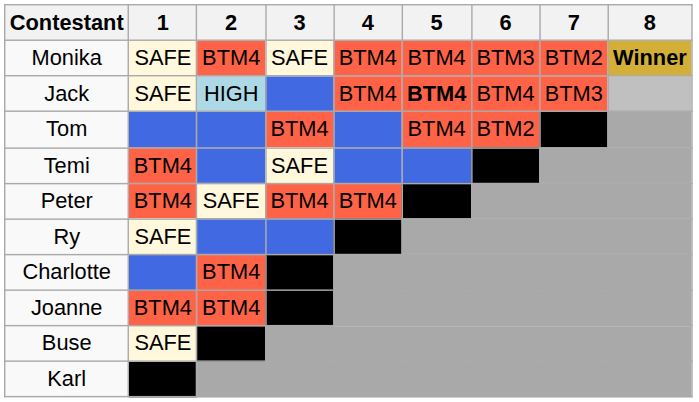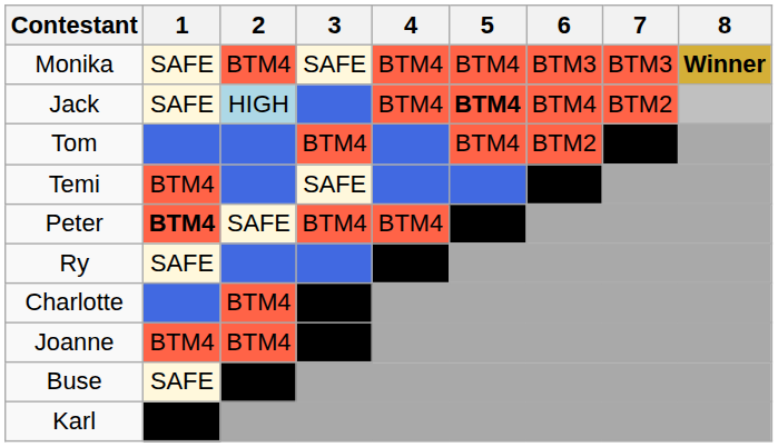Monika | 7: BTM2 -> BTM3
Jack | 7: BTM3 -> BTM2
Peter | 1: normal -> bold
